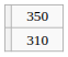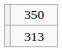row 2 | column 2: 310 -> 313
